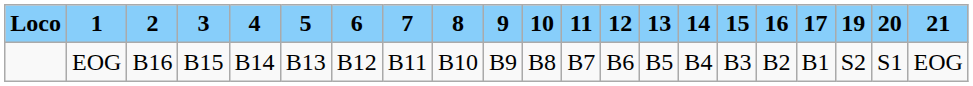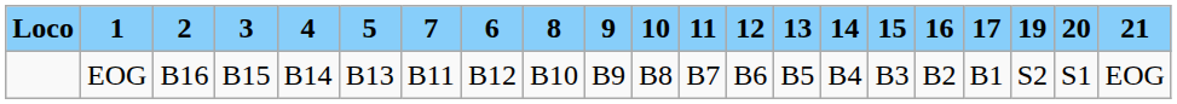columns swapped: 6 <-> 7
